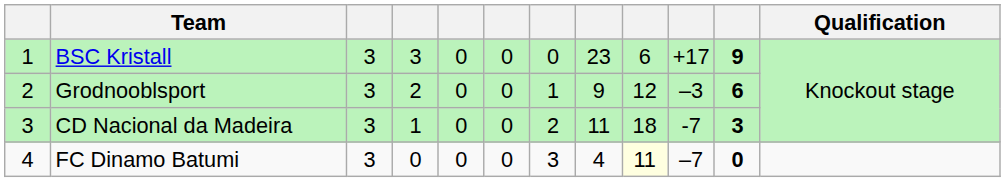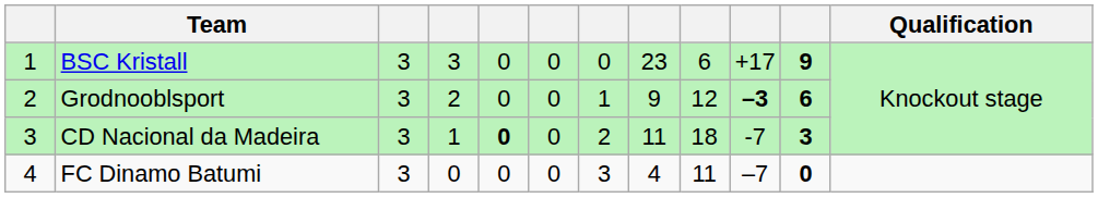Grodnooblsport | column 10: normal -> bold
CD Nacional da Madeira | column 5: normal -> bold
FC Dinamo Batumi | column 9: lightyellow background -> no background
